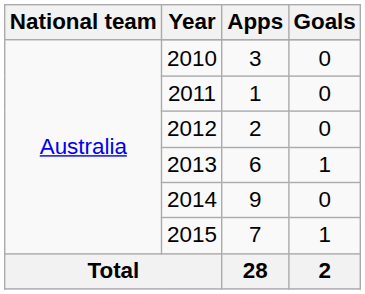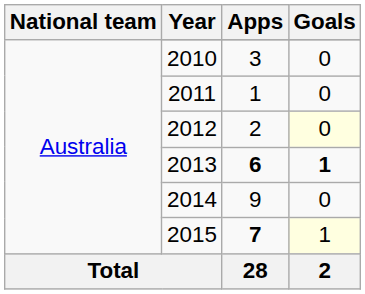2012 | Goals: no background -> lightyellow background
2013 | Apps: normal -> bold
2013 | Goals: normal -> bold
2015 | Apps: normal -> bold
2015 | Goals: no background -> lightyellow background
